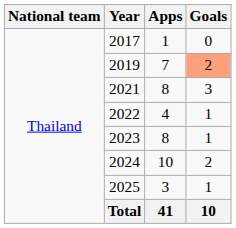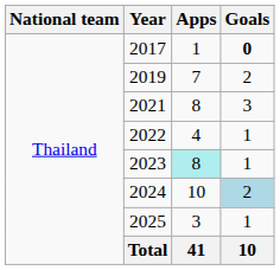2017 | Goals: normal -> bold
2019 | Goals: lightsalmon background -> no background
2023 | Apps: no background -> paleturquoise background
2024 | Goals: no background -> lightblue background
